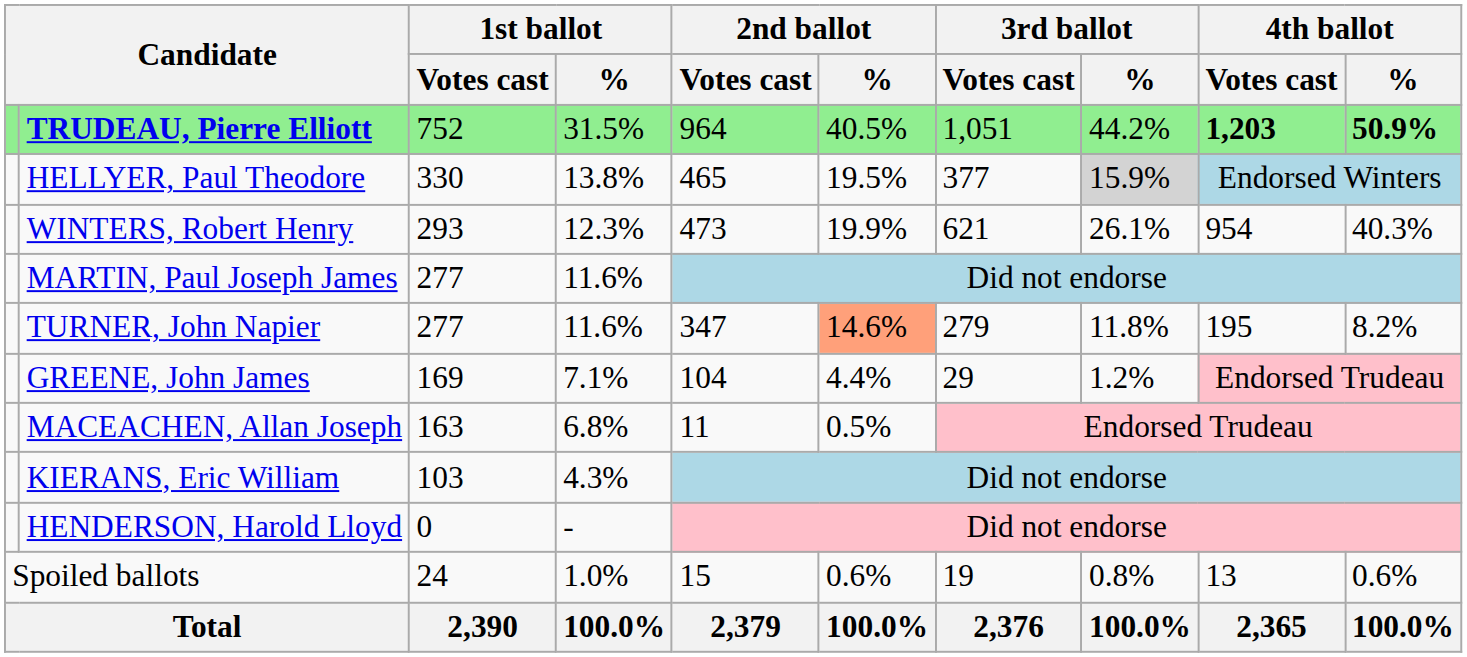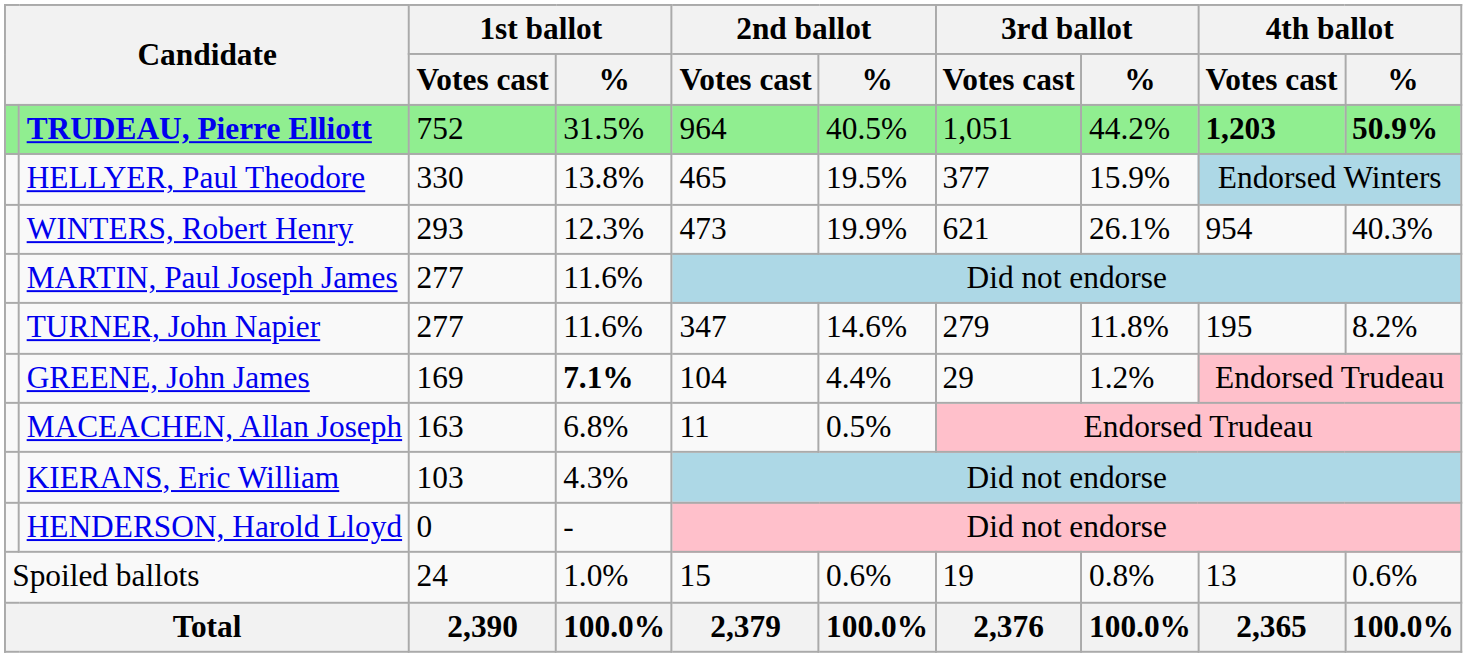HELLYER, Paul Theodore | 3rd ballot / %: lightgrey background -> no background
TURNER, John Napier | 2nd ballot / %: lightsalmon background -> no background
GREENE, John James | 1st ballot / %: normal -> bold
